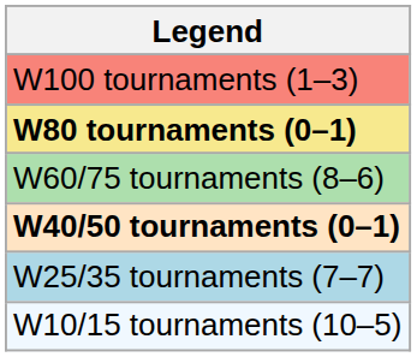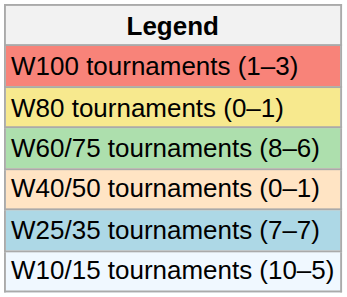row 3 | column 1: bold -> normal
row 5 | column 1: bold -> normal
